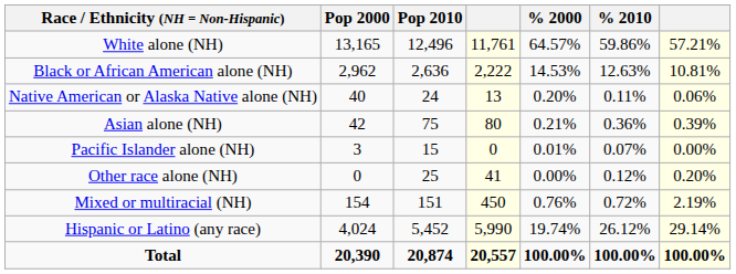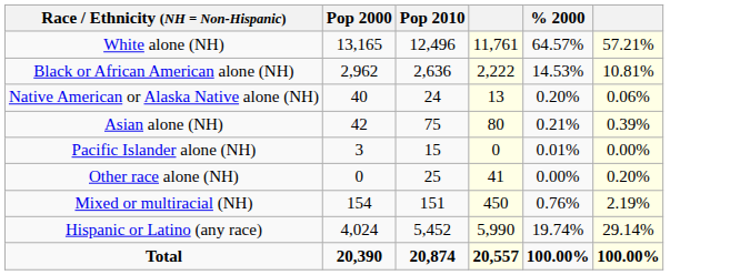- column: % 2010 | 59.86% | 12.63% | 0.11% | 0.36% | 0.07% | 0.12% | 0.72% | 26.12% | 100.00%
